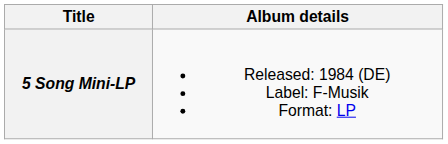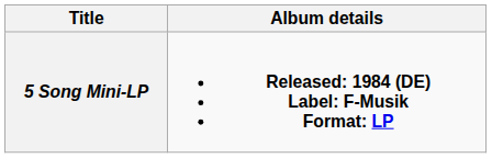5 Song Mini-LP | Album details: normal -> bold
